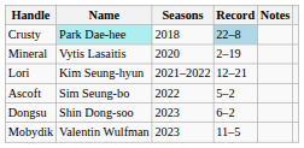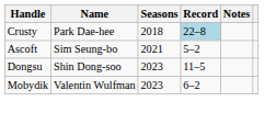Crusty | Name: paleturquoise background -> no background
- row: Mineral | Vytis Lasaitis | 2020 | 2–19
- row: Lori | Kim Seung-hyun | 2021–2022 | 12–21
Ascoft | Seasons: 2022 -> 2021
Dongsu | Record: 6–2 -> 11–5
Mobydik | Record: 11–5 -> 6–2
